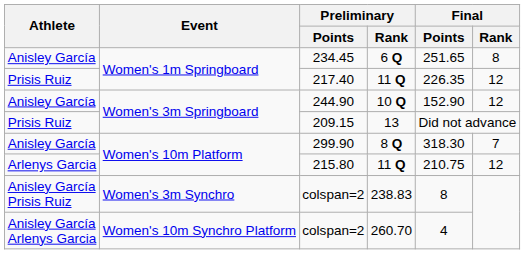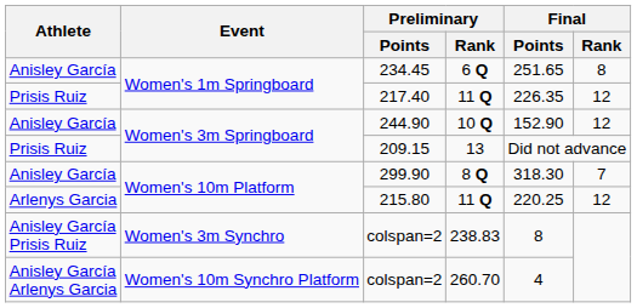215.80 | Final / Points: 210.75 -> 220.25
